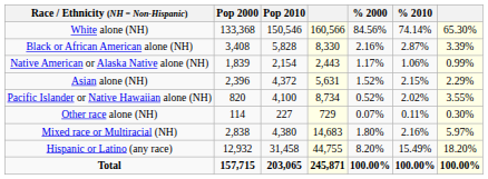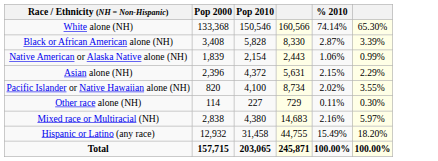- column: % 2000 | 84.56% | 2.16% | 1.17% | 1.52% | 0.52% | 0.07% | 1.80% | 8.20% | 100.00%
